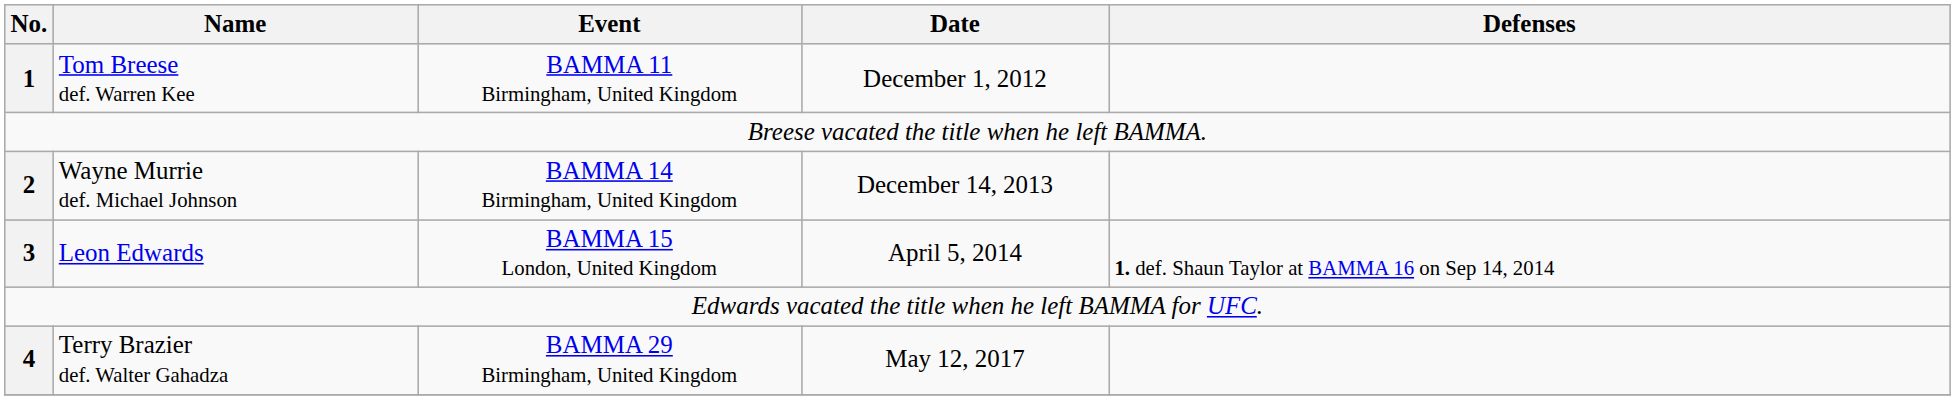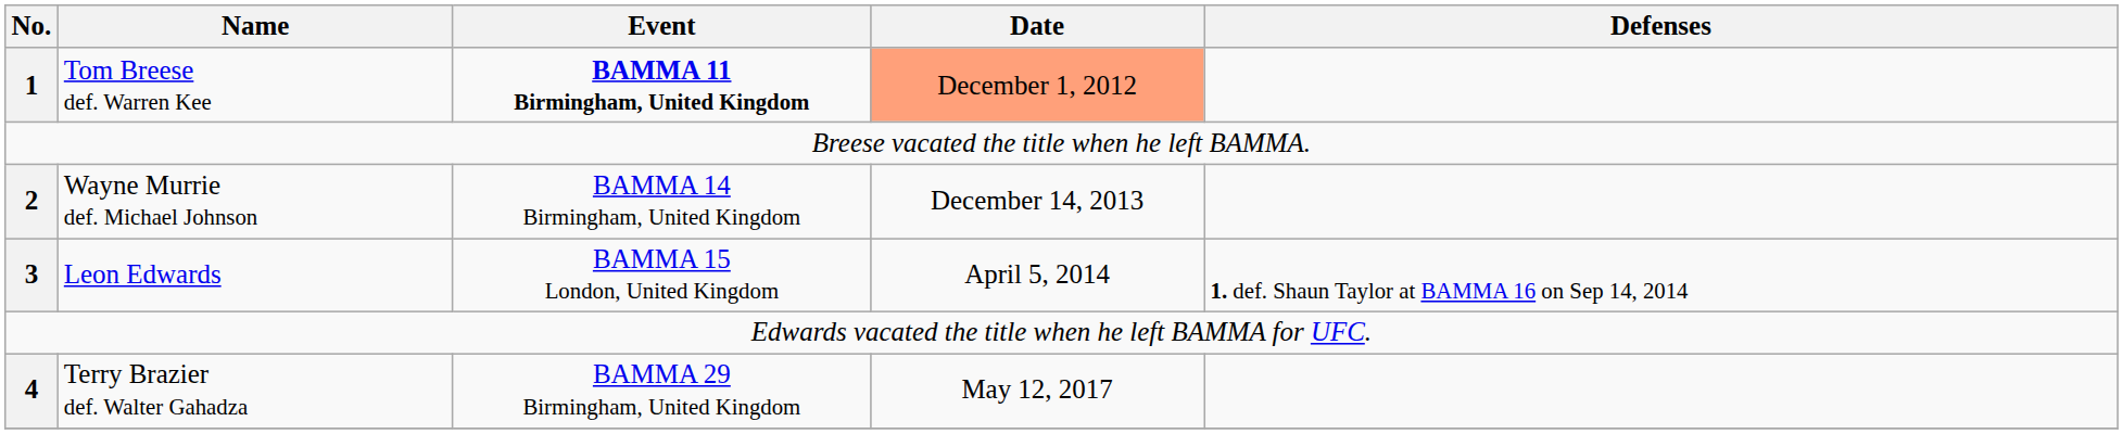Tom Breese def. Warren Kee | Event: normal -> bold
Tom Breese def. Warren Kee | Date: no background -> lightsalmon background
